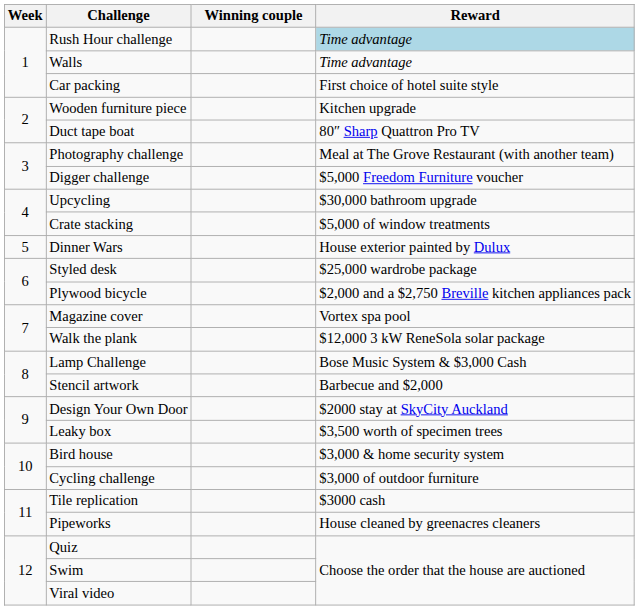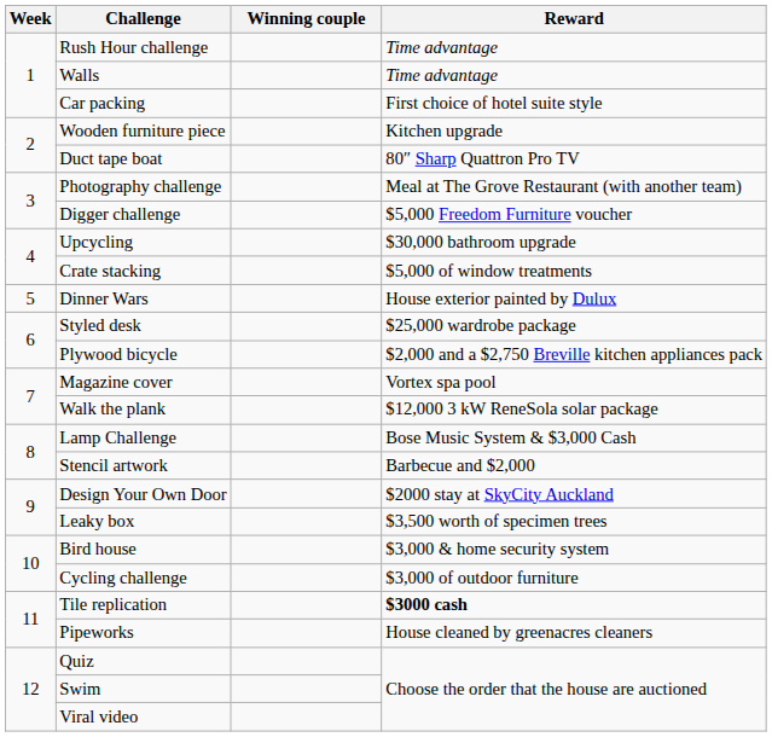Rush Hour challenge | Reward: lightblue background -> no background
Tile replication | Reward: normal -> bold
